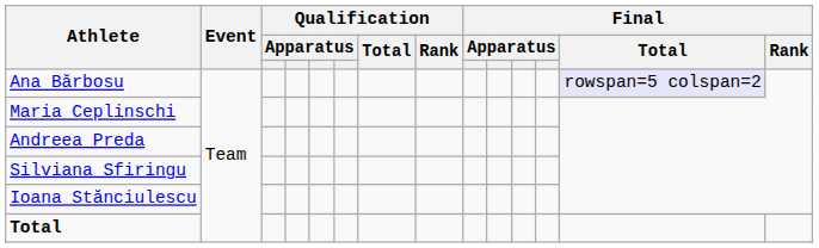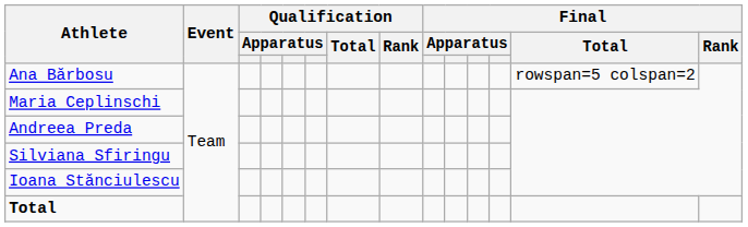Ana Bărbosu | Final / Total: lavender background -> no background
